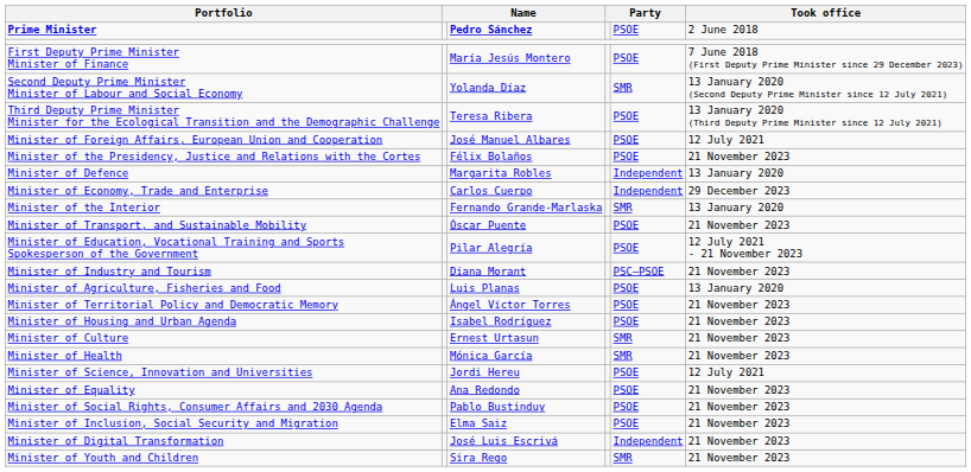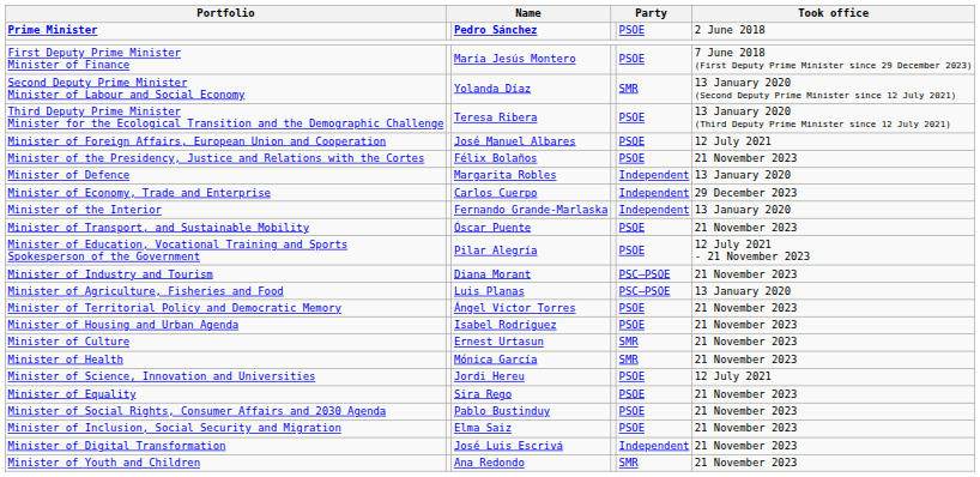Minister of the Interior | column 5: SMR -> Independent
Minister of Agriculture, Fisheries and Food | column 5: PSOE -> PSC–PSOE
Minister of Equality | column 3: Ana Redondo -> Sira Rego
Minister of Youth and Children | column 3: Sira Rego -> Ana Redondo
